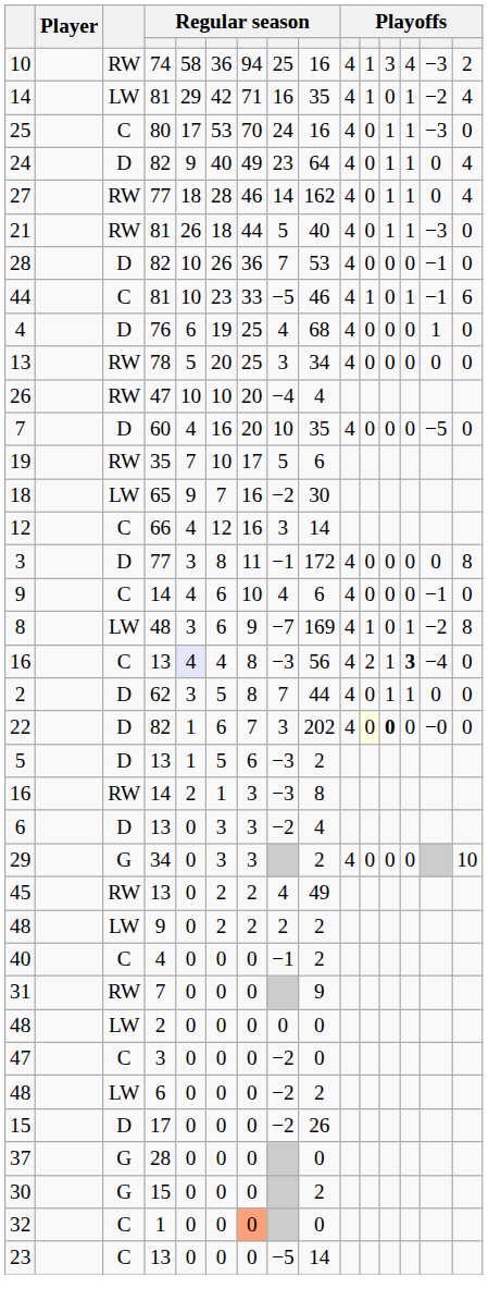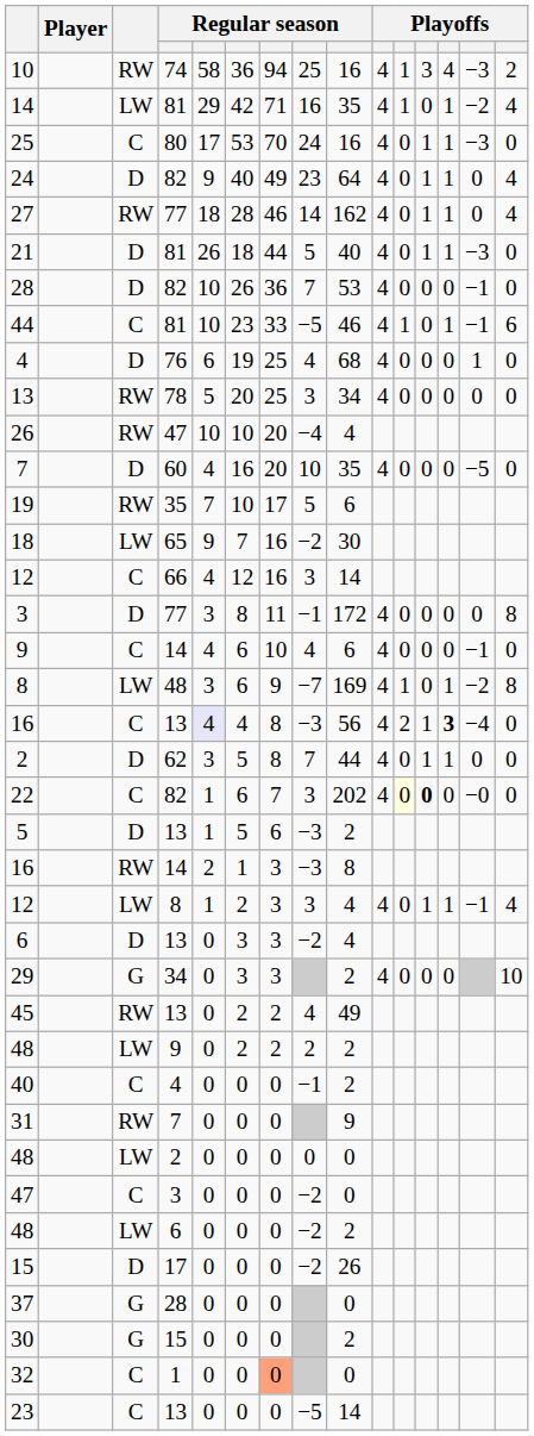21 | column 3: RW -> D
22 | column 3: D -> C
+ row: 12 | LW | 8 | 1 | 2 | 3 | 3 | 4 | 4 | 0 | 1 | 1 | −1 | 4
